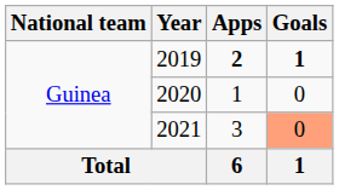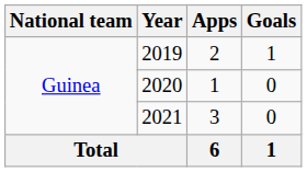2019 | Apps: bold -> normal
2019 | Goals: bold -> normal
2021 | Goals: lightsalmon background -> no background
